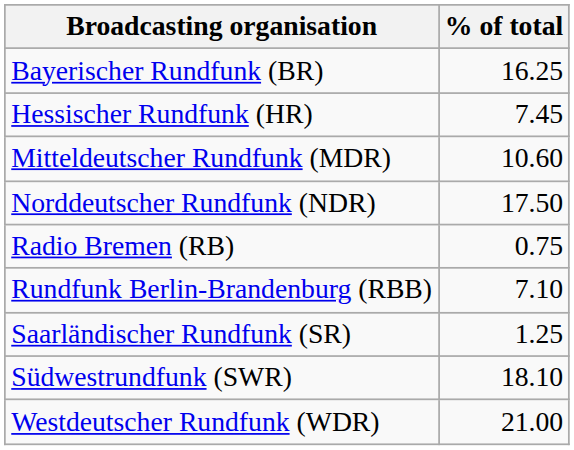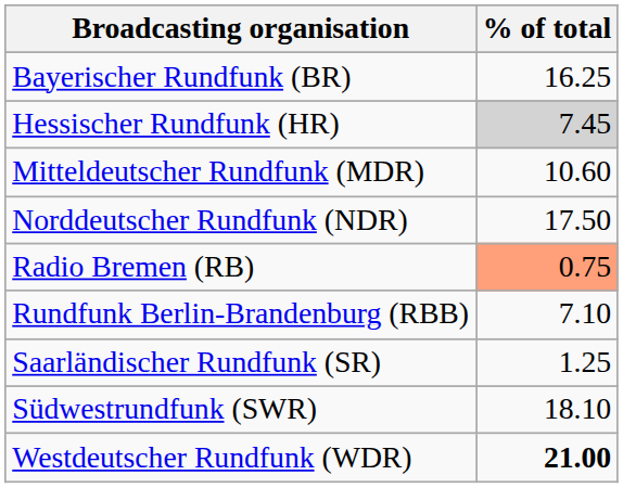Hessischer Rundfunk (HR) | % of total: no background -> lightgrey background
Radio Bremen (RB) | % of total: no background -> lightsalmon background
Westdeutscher Rundfunk (WDR) | % of total: normal -> bold
